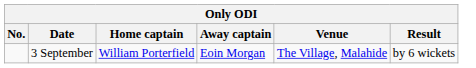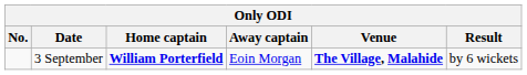3 September | Home captain: normal -> bold
3 September | Venue: normal -> bold
